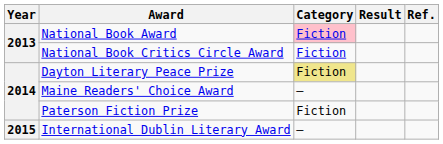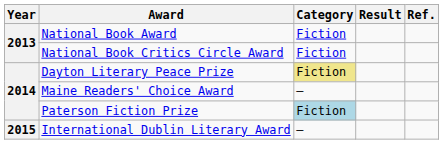National Book Award | Category: pink background -> no background
Paterson Fiction Prize | Category: no background -> lightblue background
